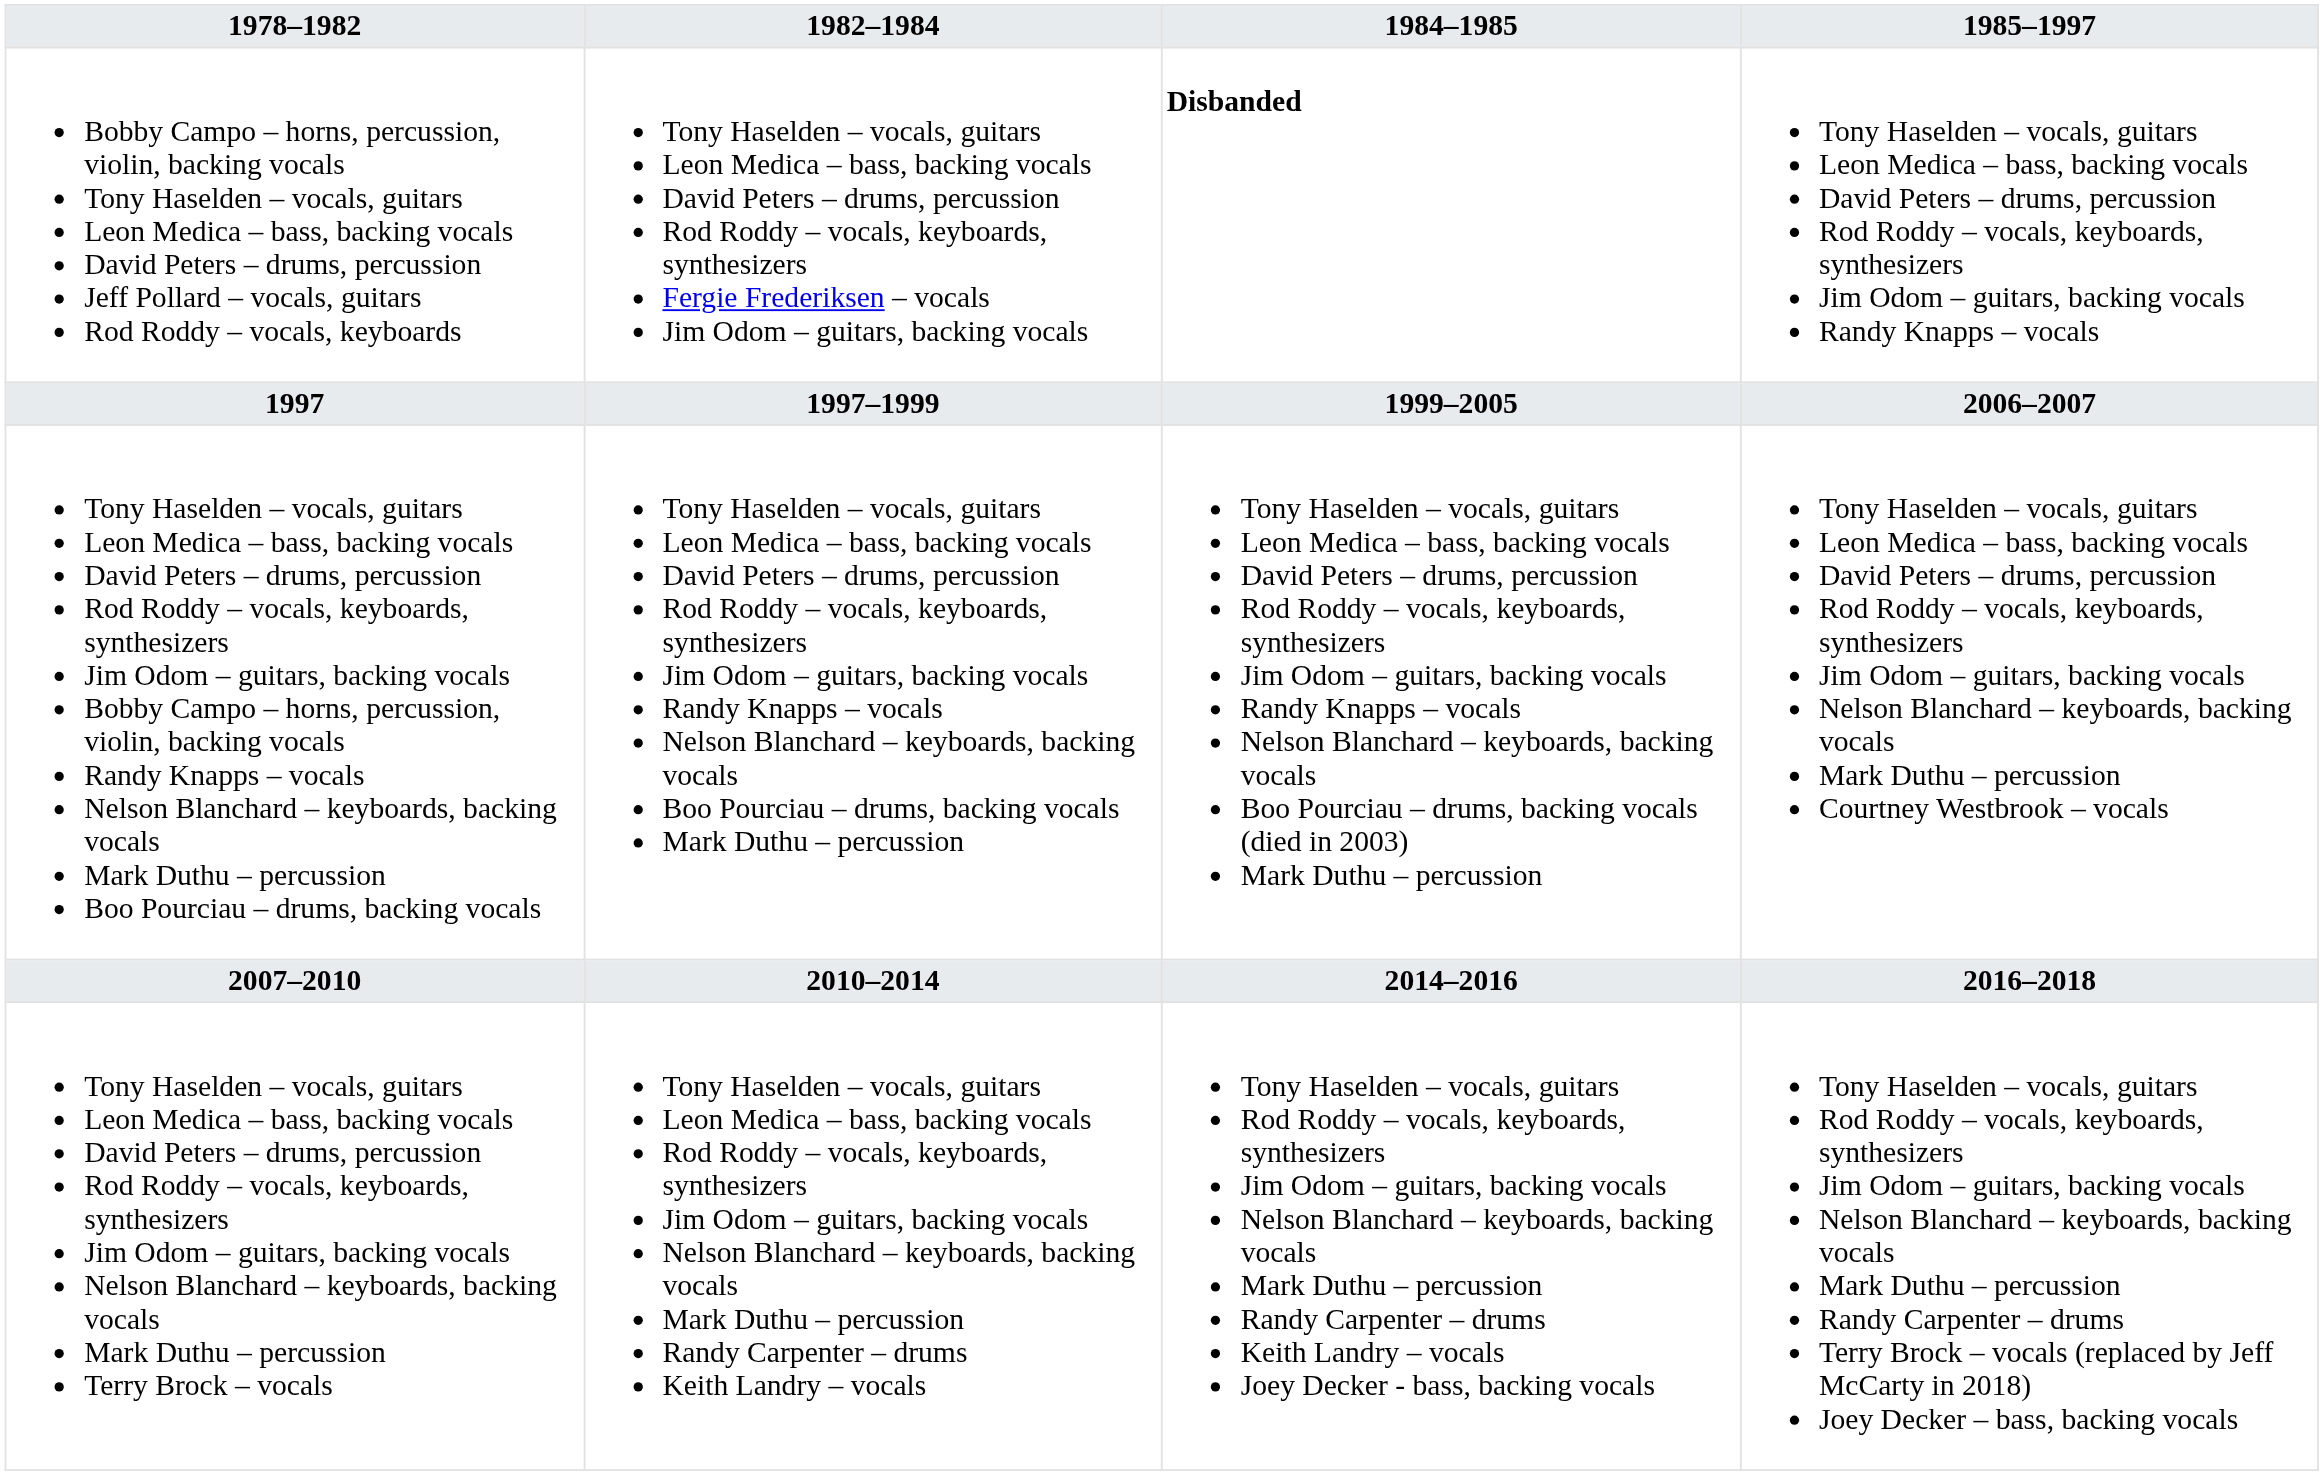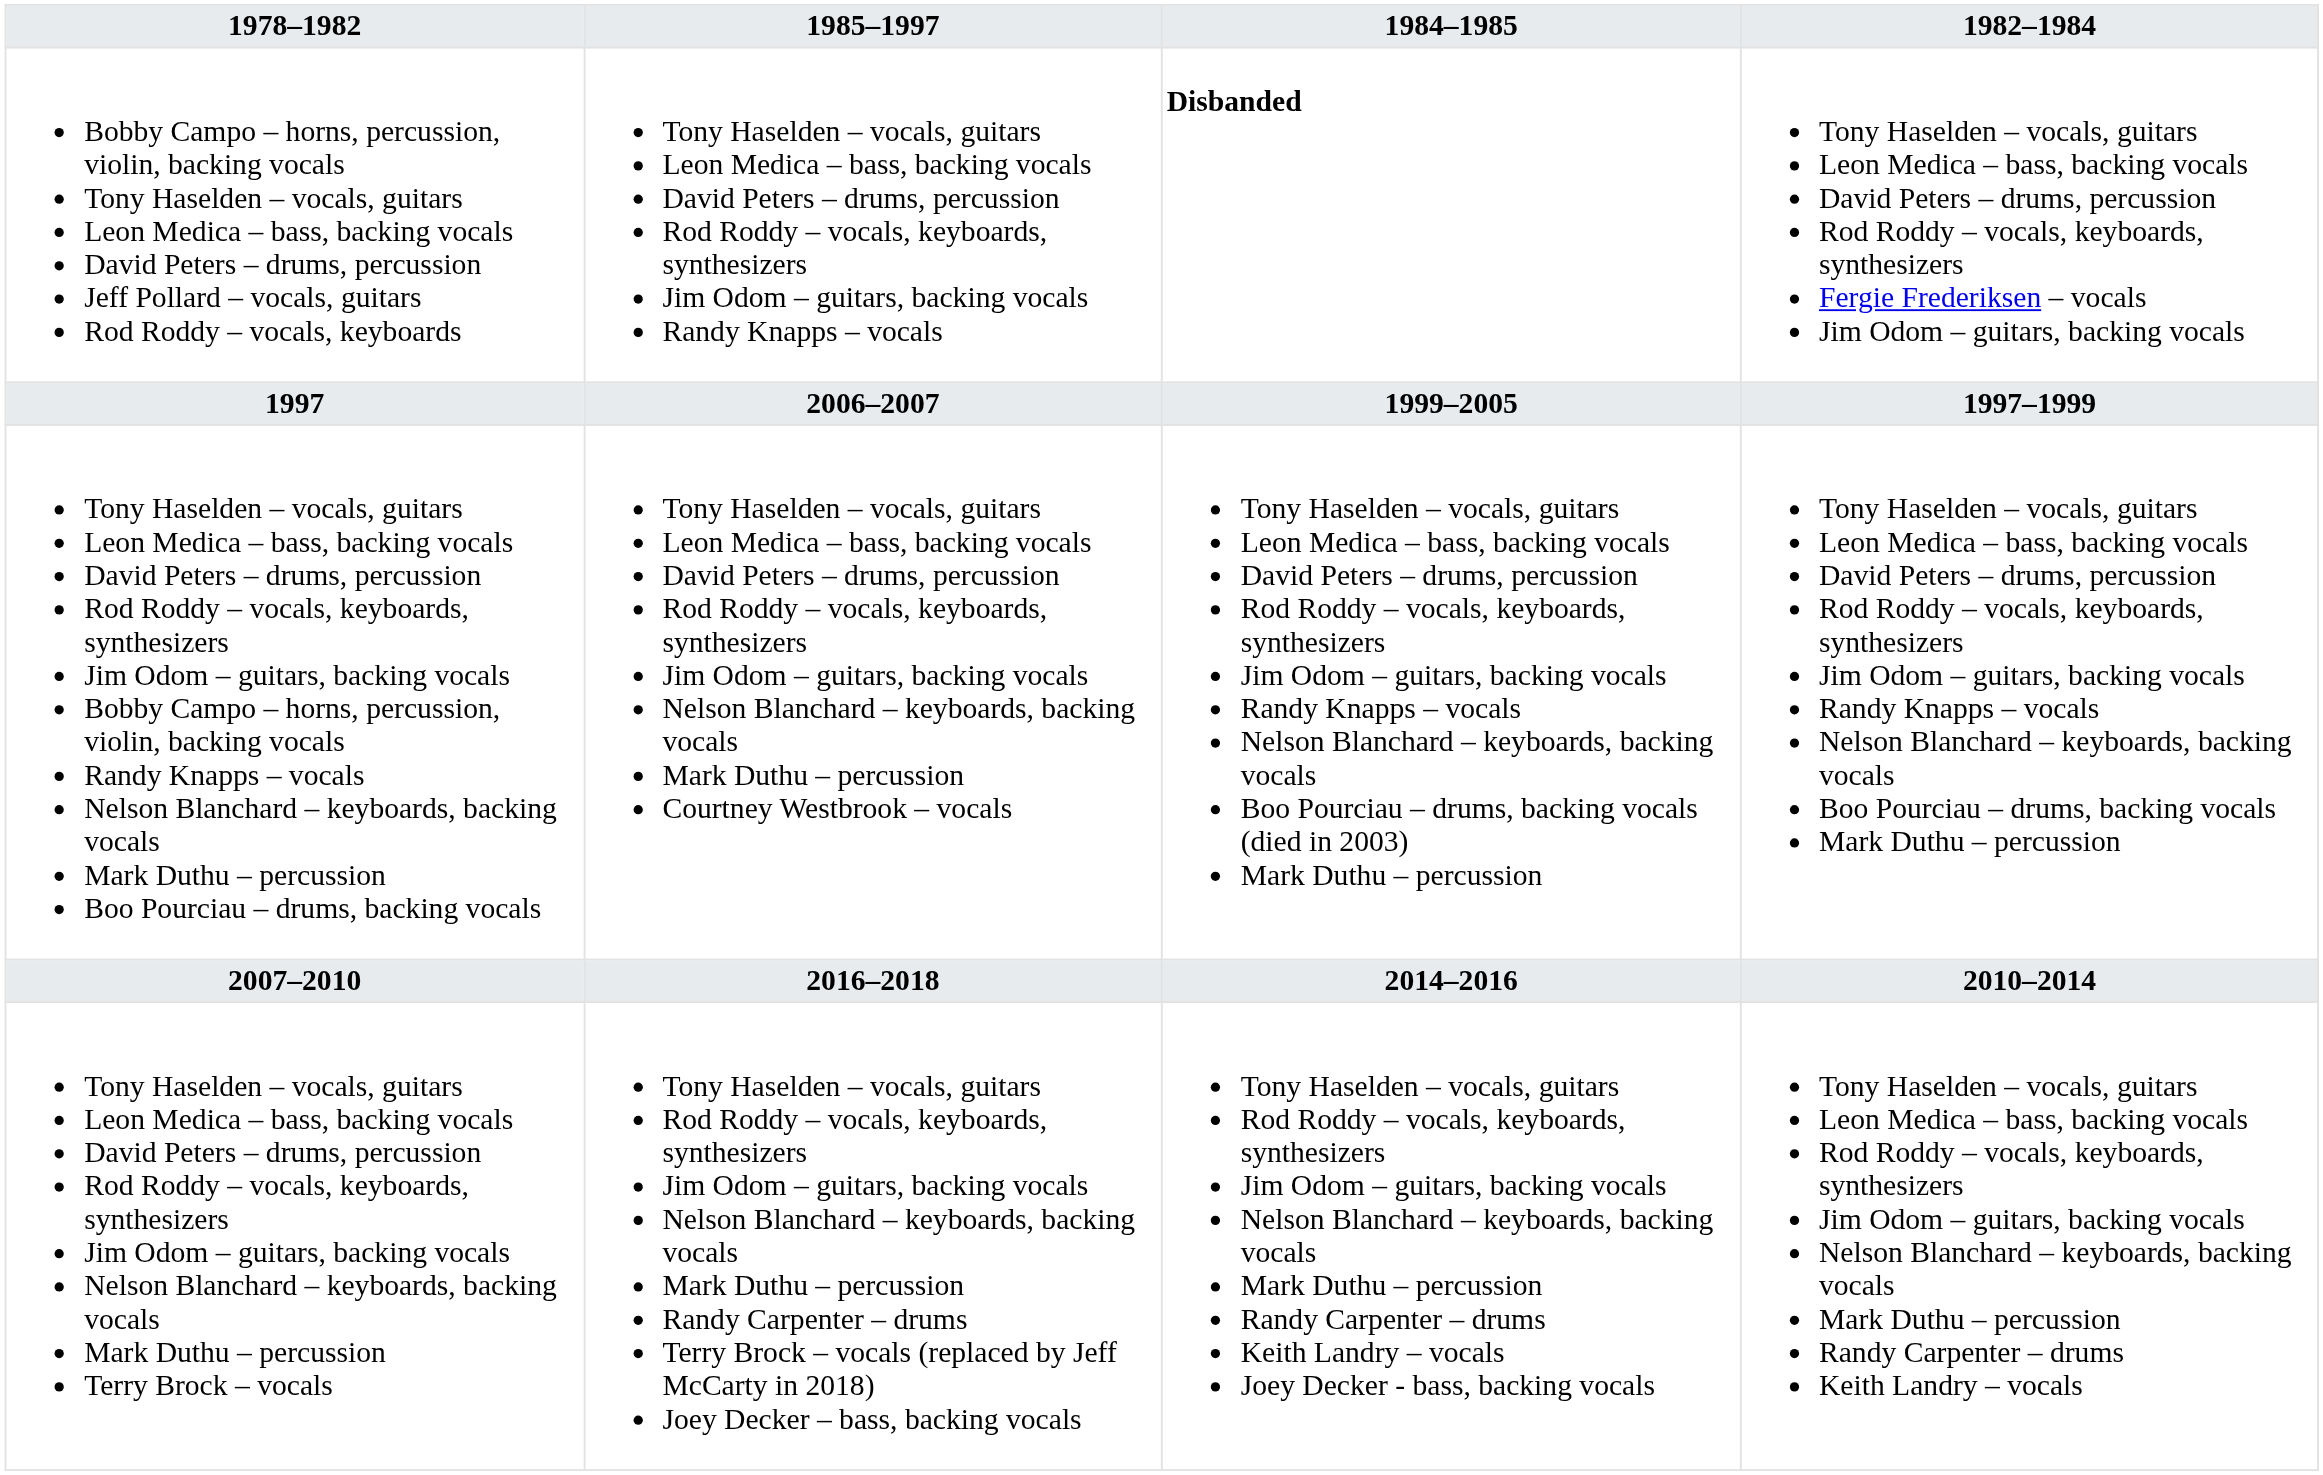columns swapped: 1982–1984 <-> 1985–1997
